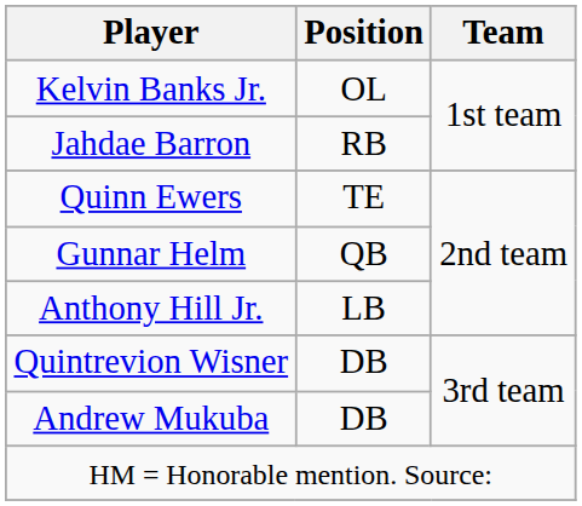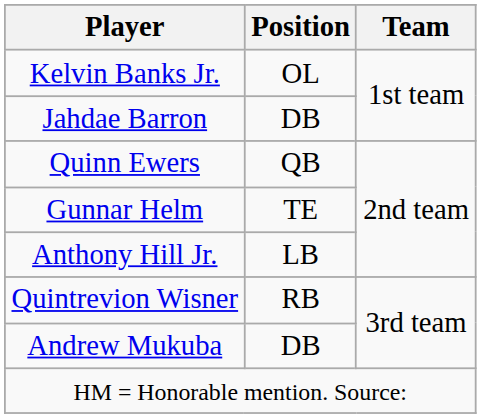Jahdae Barron | Position: RB -> DB
Quinn Ewers | Position: TE -> QB
Gunnar Helm | Position: QB -> TE
Quintrevion Wisner | Position: DB -> RB
